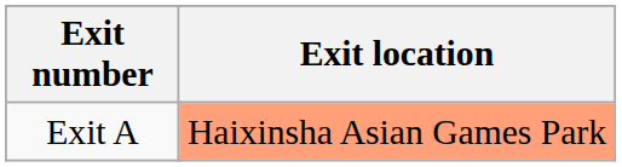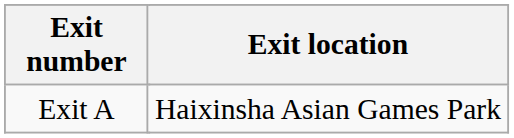Exit A | Exit location: lightsalmon background -> no background
